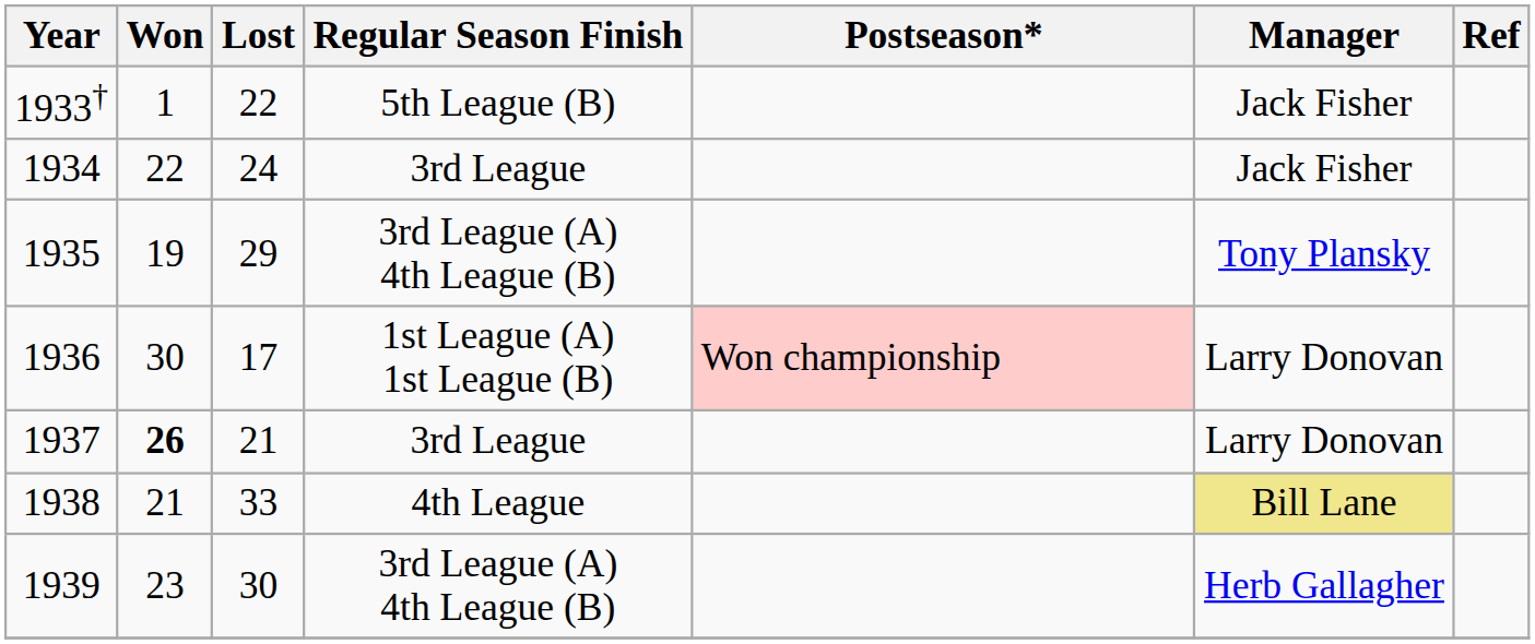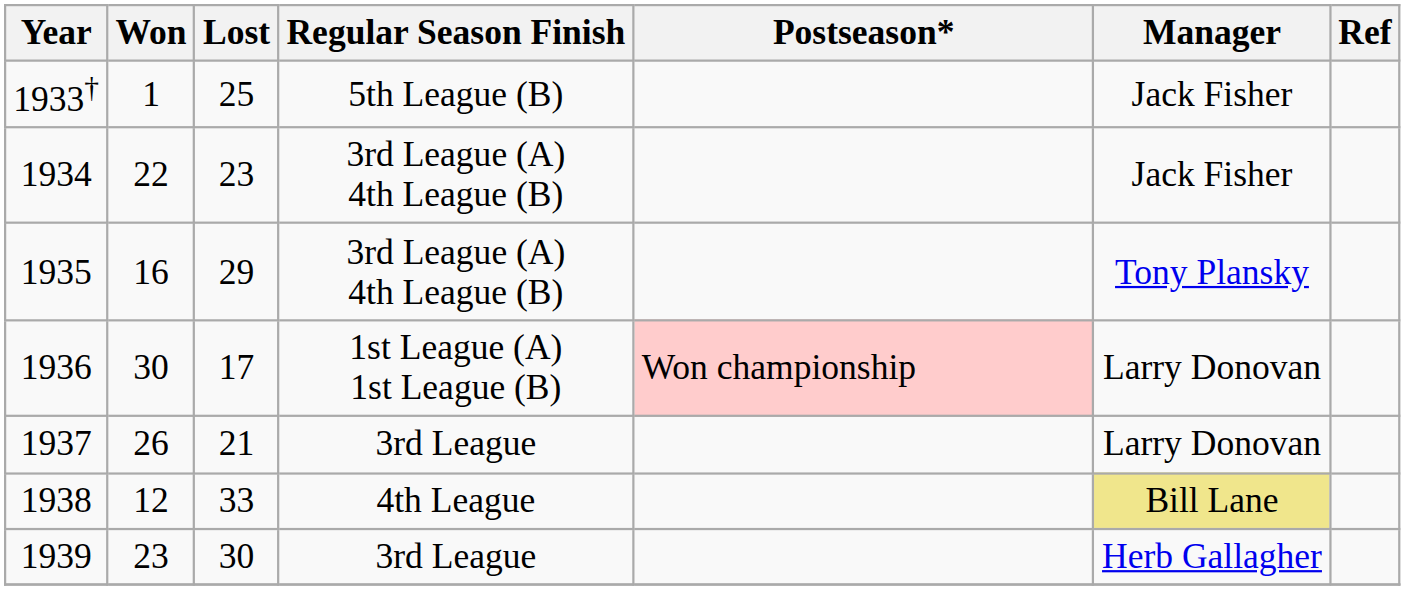1933† | Lost: 22 -> 25
1934 | Lost: 24 -> 23
1934 | Regular Season Finish: 3rd League -> 3rd League (A) 4th League (B)
1935 | Won: 19 -> 16
1937 | Won: bold -> normal
1938 | Won: 21 -> 12
1939 | Regular Season Finish: 3rd League (A) 4th League (B) -> 3rd League
